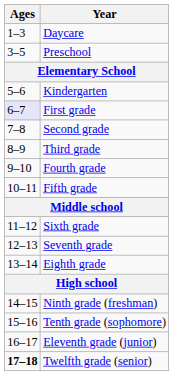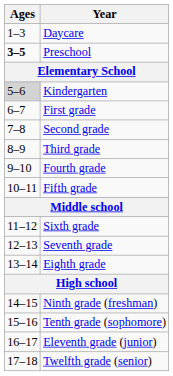Preschool | Ages: normal -> bold
Kindergarten | Ages: no background -> lightgrey background
First grade | Ages: lavender background -> no background
Twelfth grade (senior) | Ages: bold -> normal
